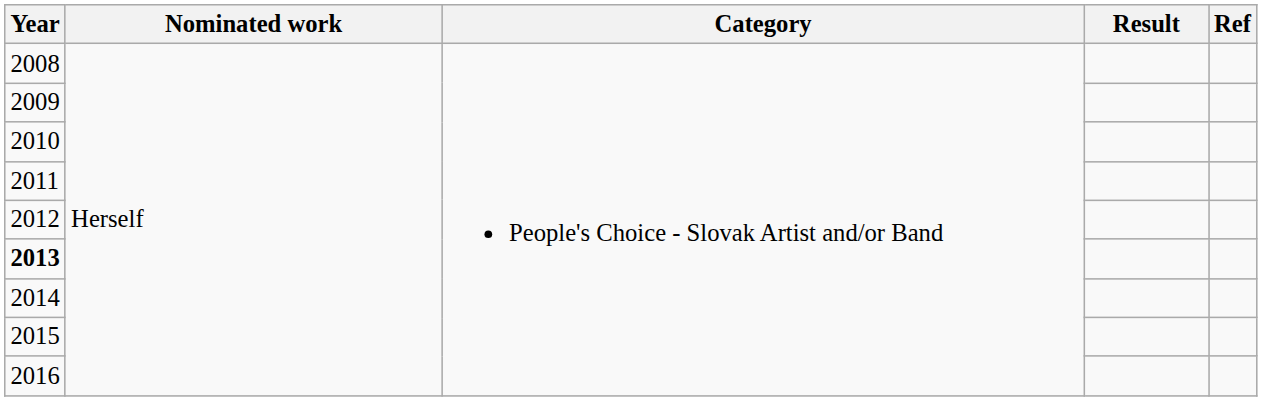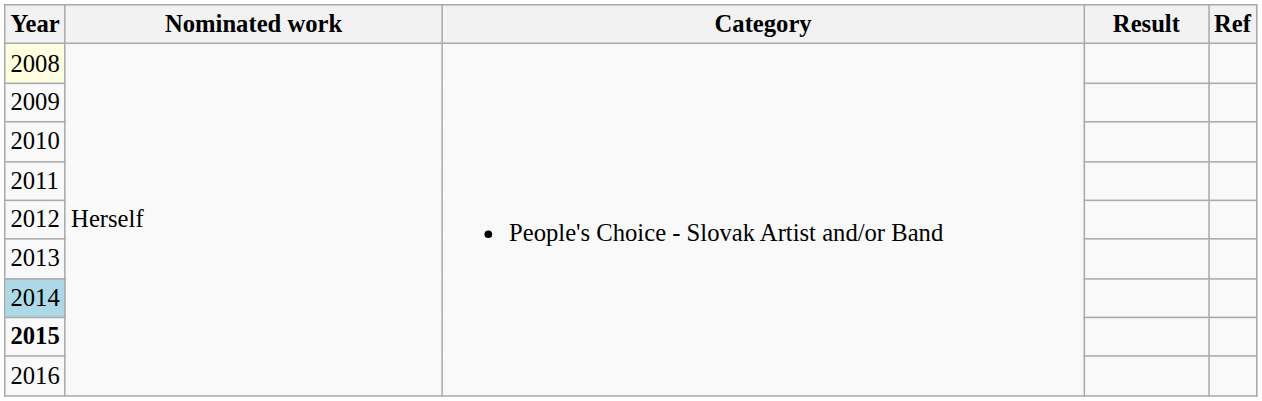2008 | Year: no background -> lightyellow background
2013 | Year: bold -> normal
2014 | Year: no background -> lightblue background
2015 | Year: normal -> bold
